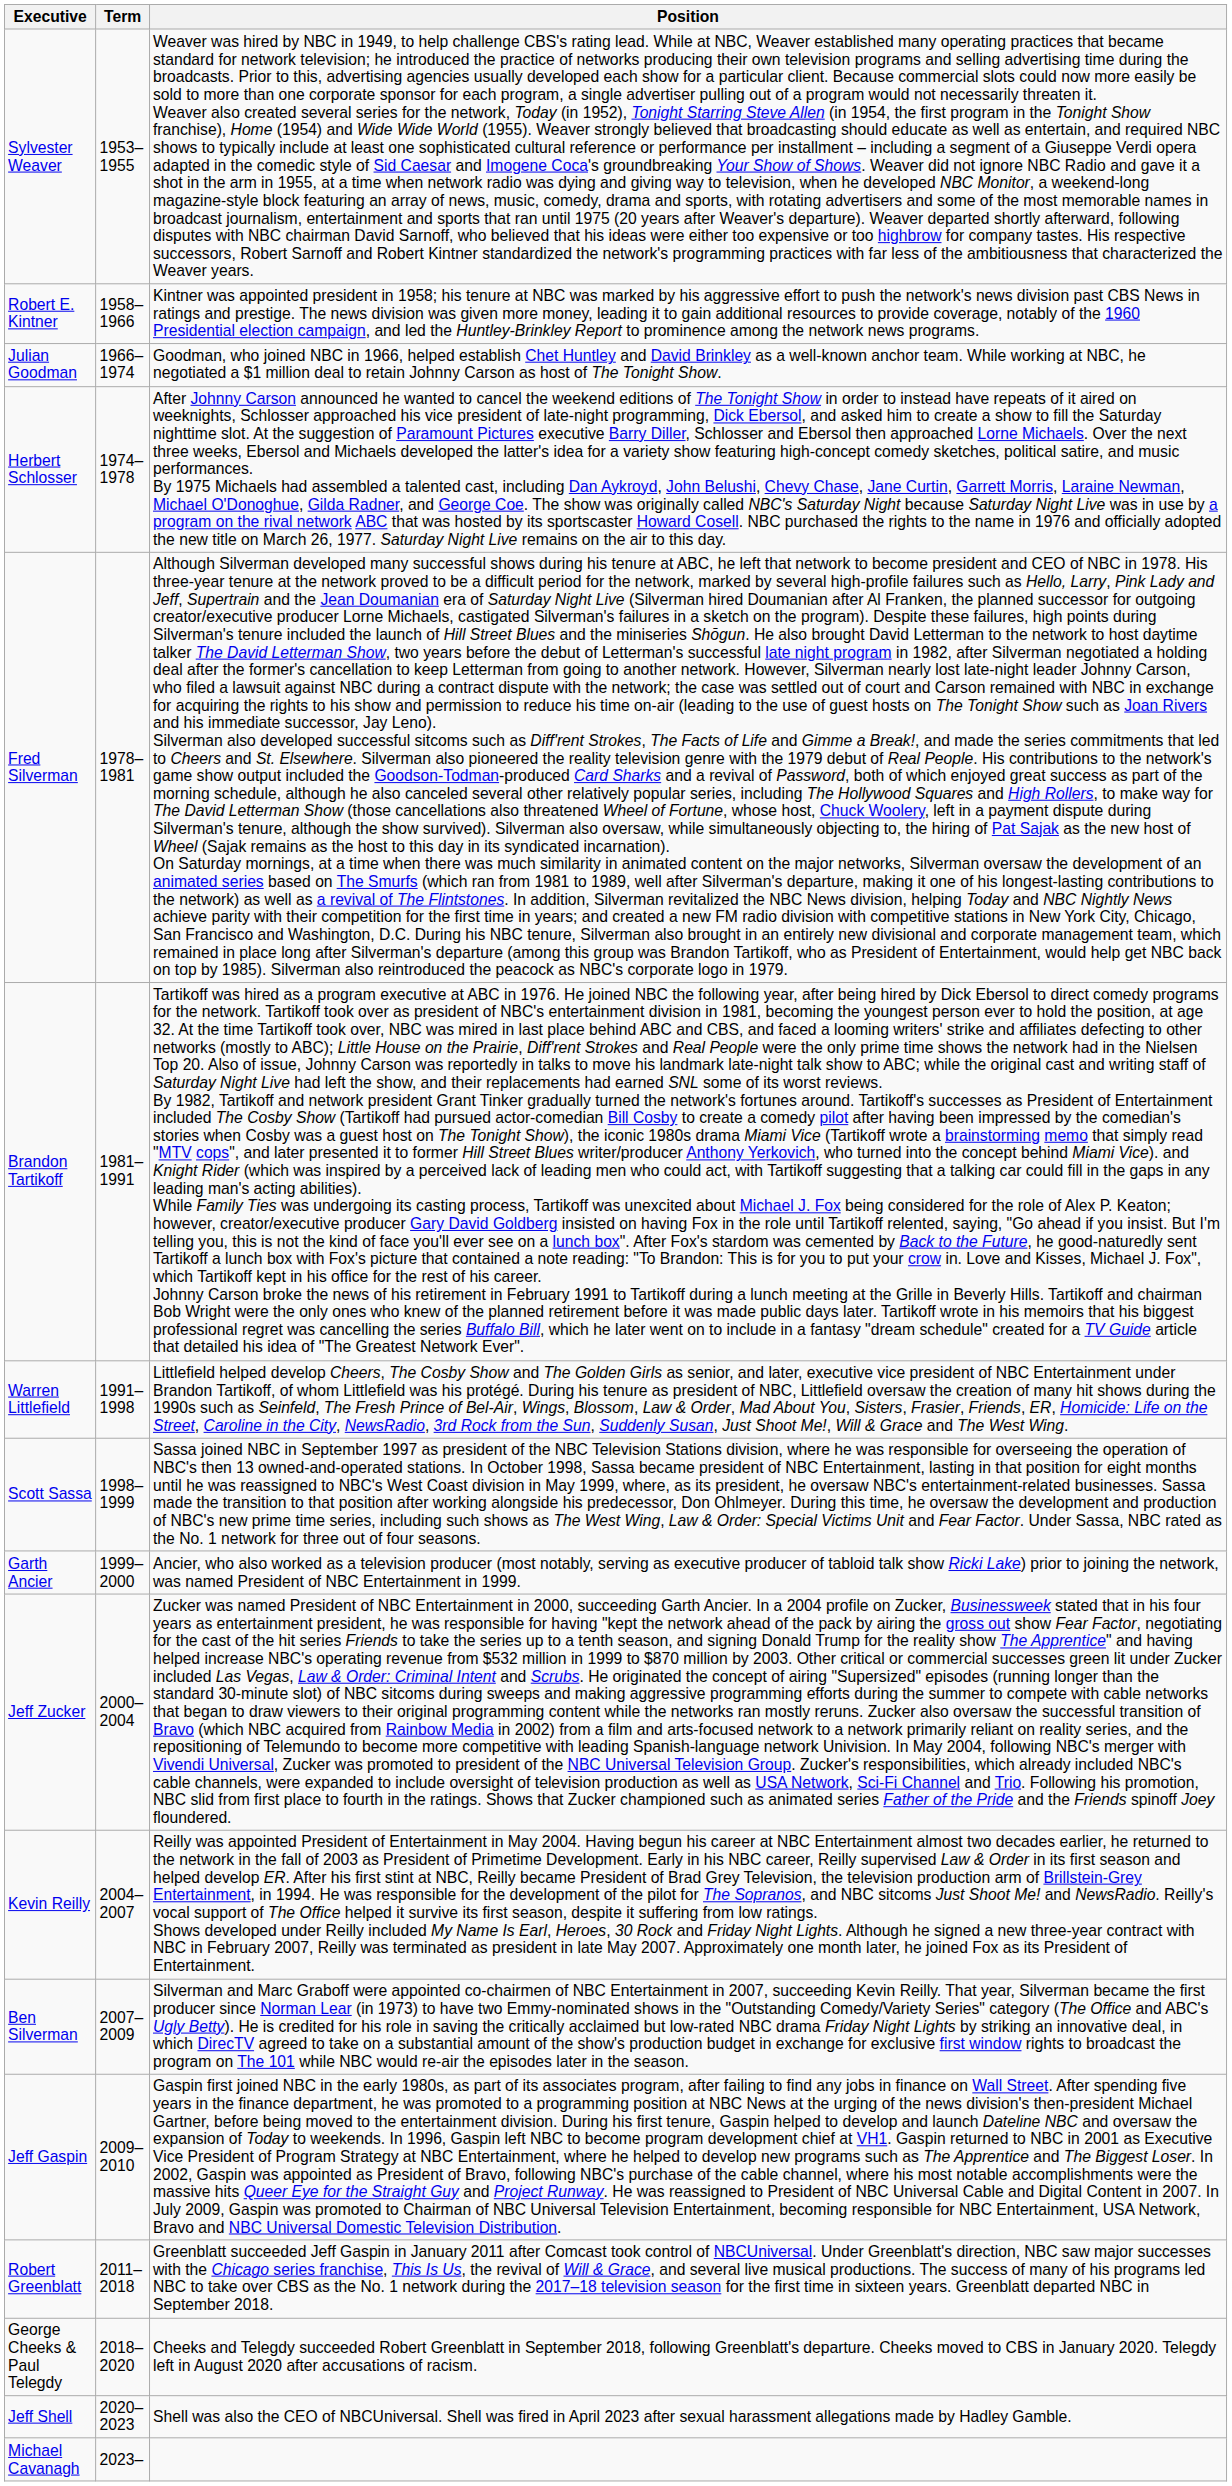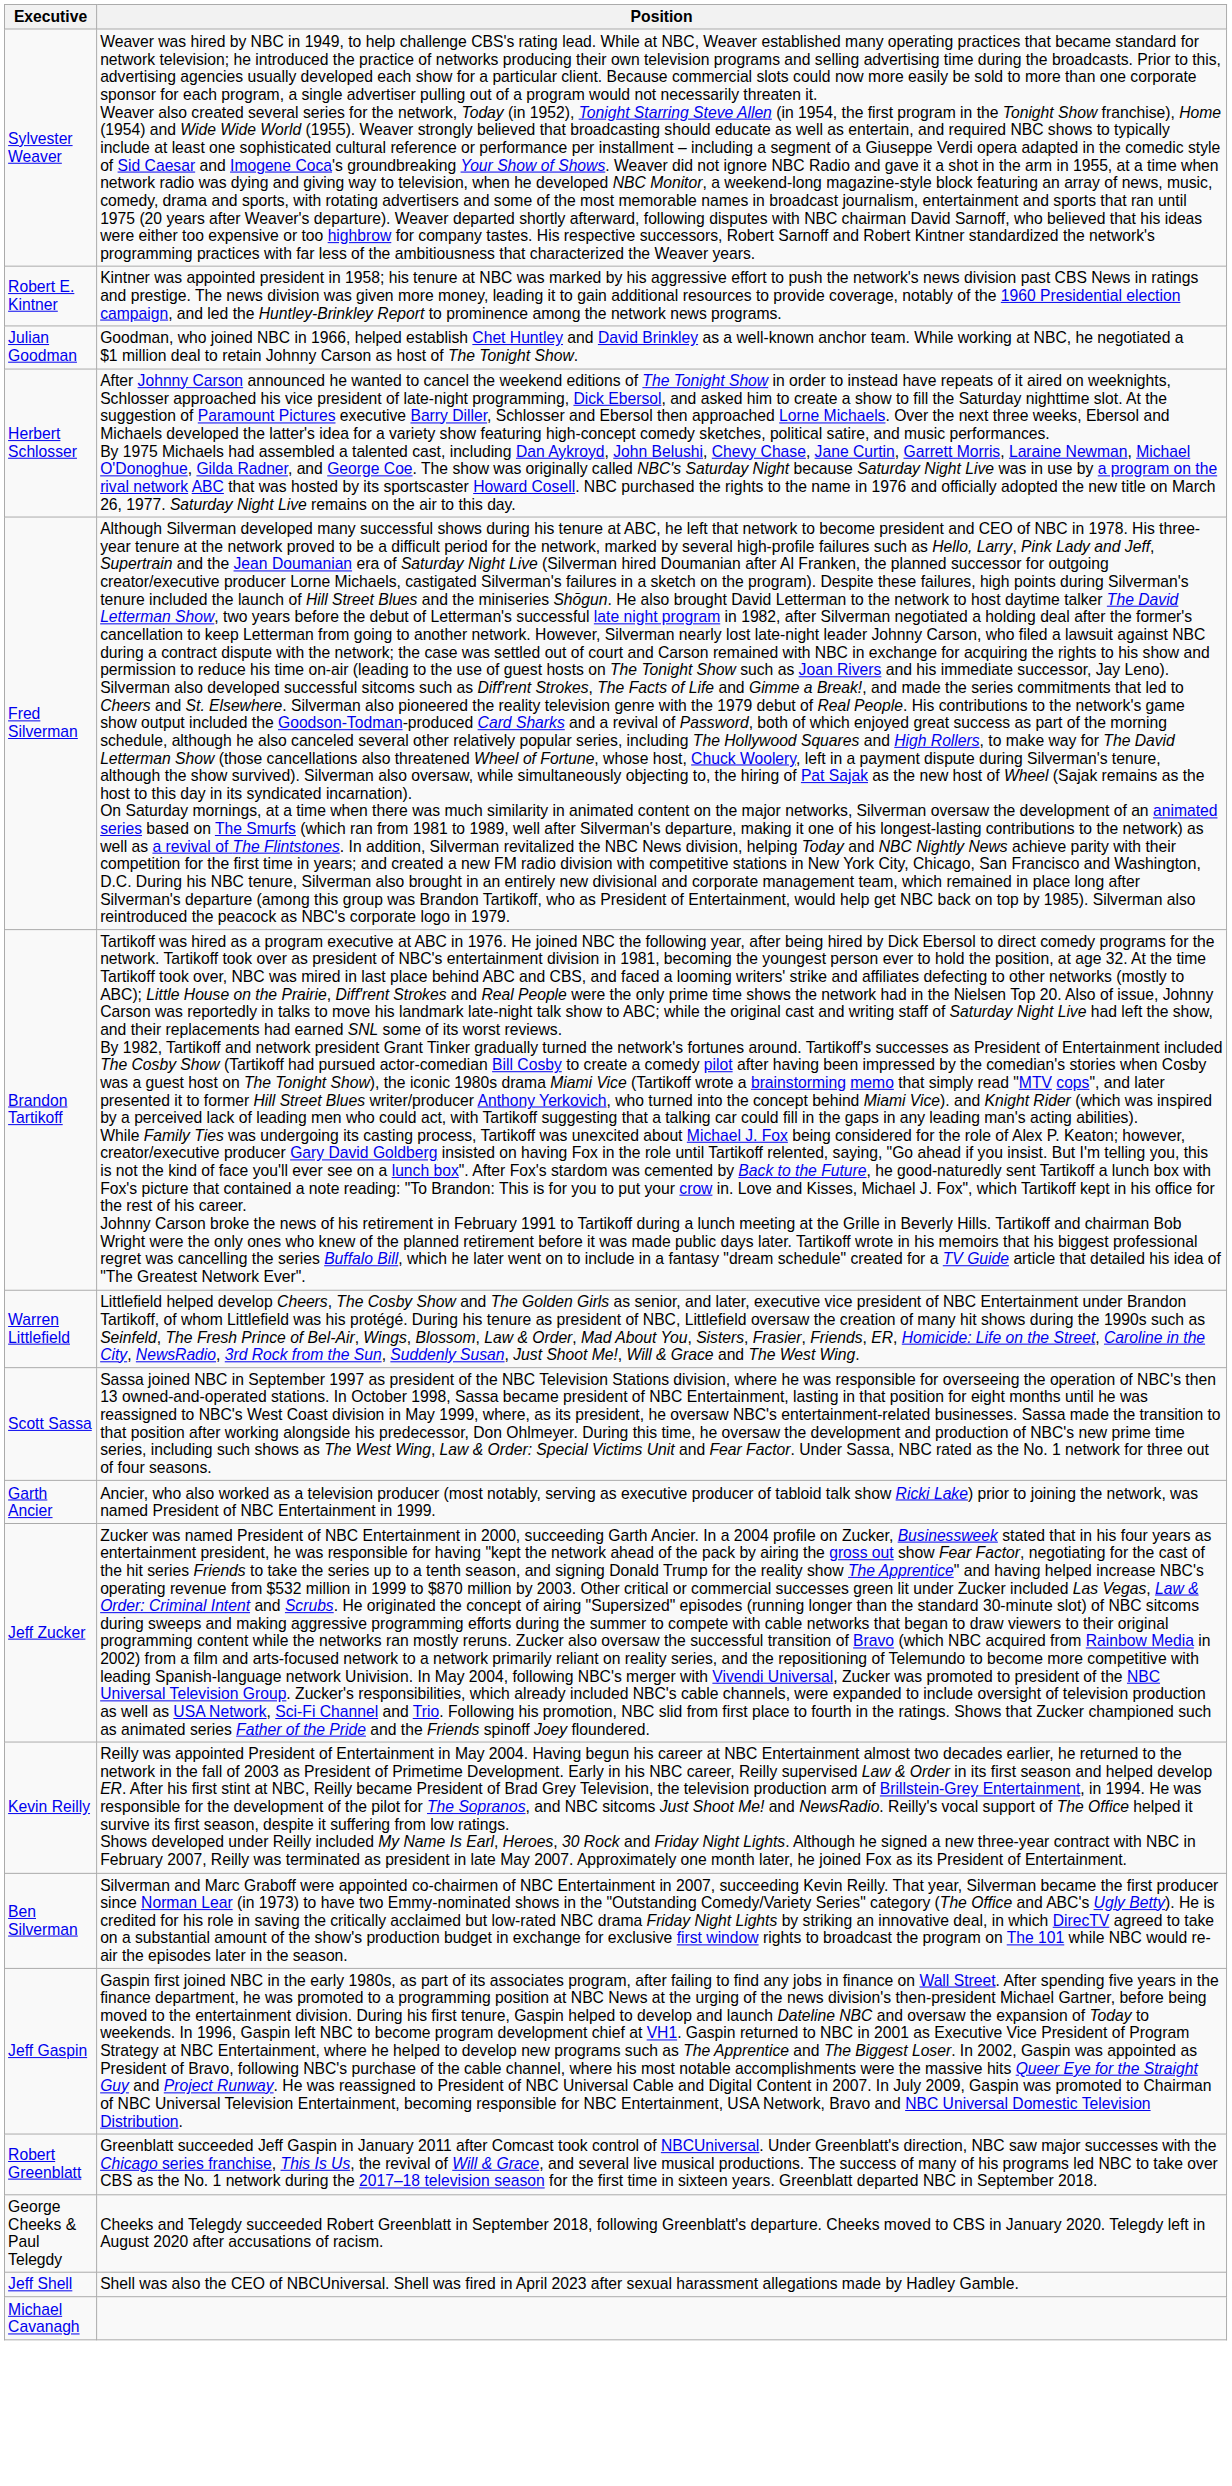- column: Term | 1953–1955 | 1958–1966 | 1966–1974 | 1974–1978 | 1978–1981 | 1981–1991 | 1991–1998 | 1998–1999 | 1999–2000 | 2000–2004 | 2004–2007 | 2007–2009 | 2009–2010 | 2011–2018 | 2018–2020 | 2020–2023 | 2023–
